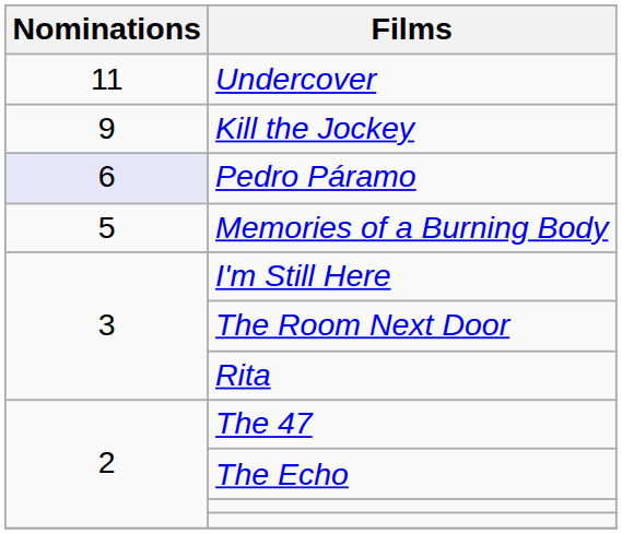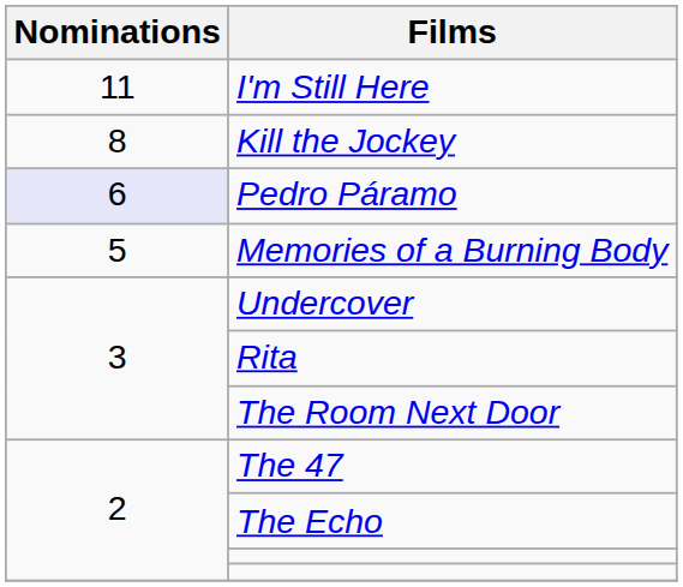row 2 | Films: Undercover -> I'm Still Here
row 3 | Nominations: 9 -> 8
row 6 | Films: I'm Still Here -> Undercover
row 7 | Films: The Room Next Door -> Rita
row 8 | Films: Rita -> The Room Next Door
